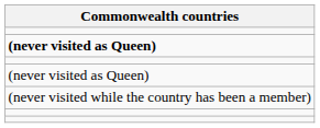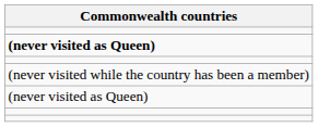row 5 | column 1: (never visited as Queen) -> (never visited while the country has been a member)
row 6 | column 1: (never visited while the country has been a member) -> (never visited as Queen)
